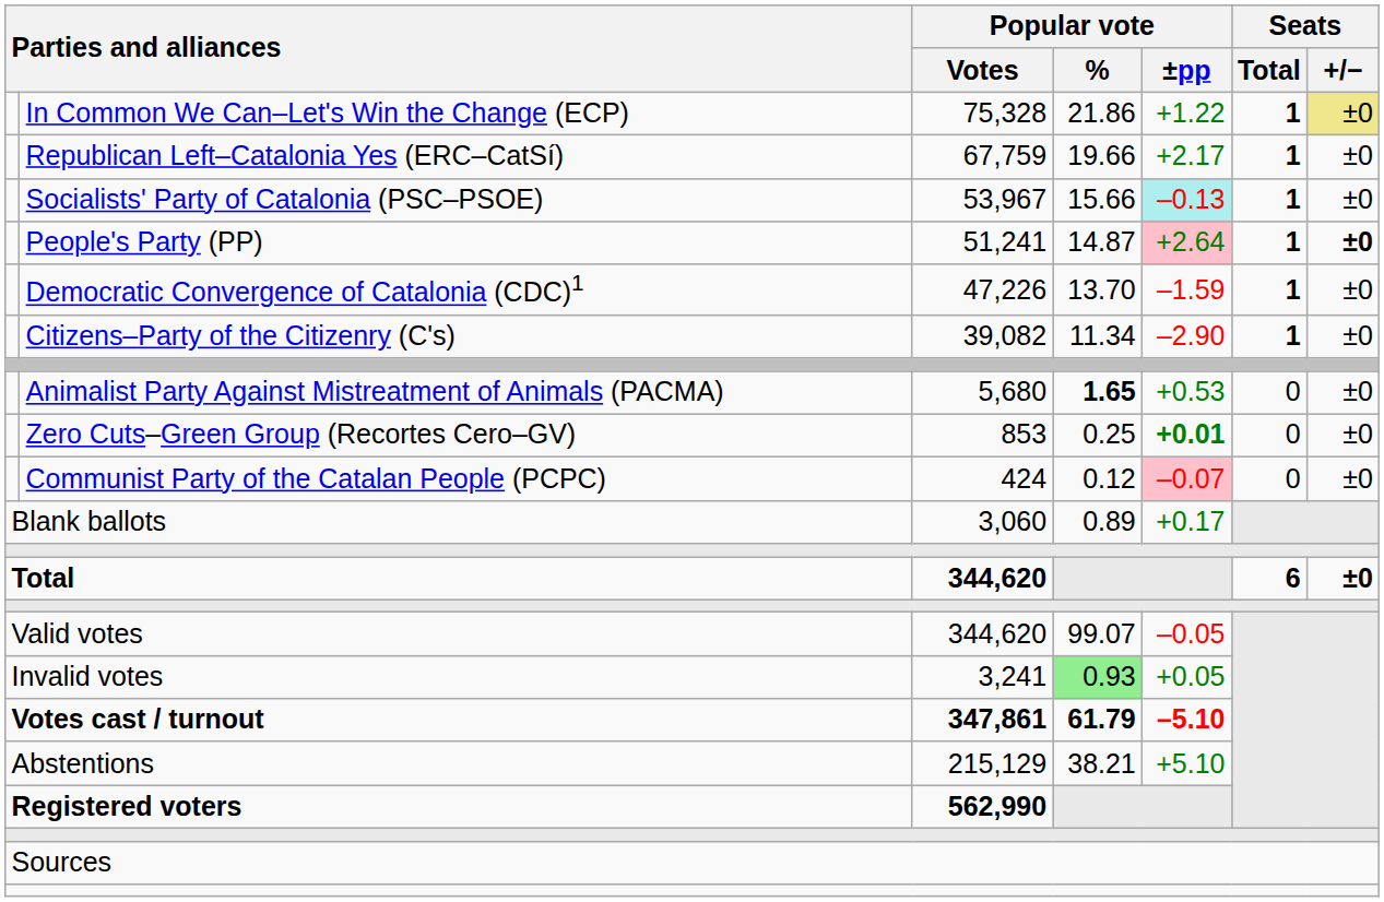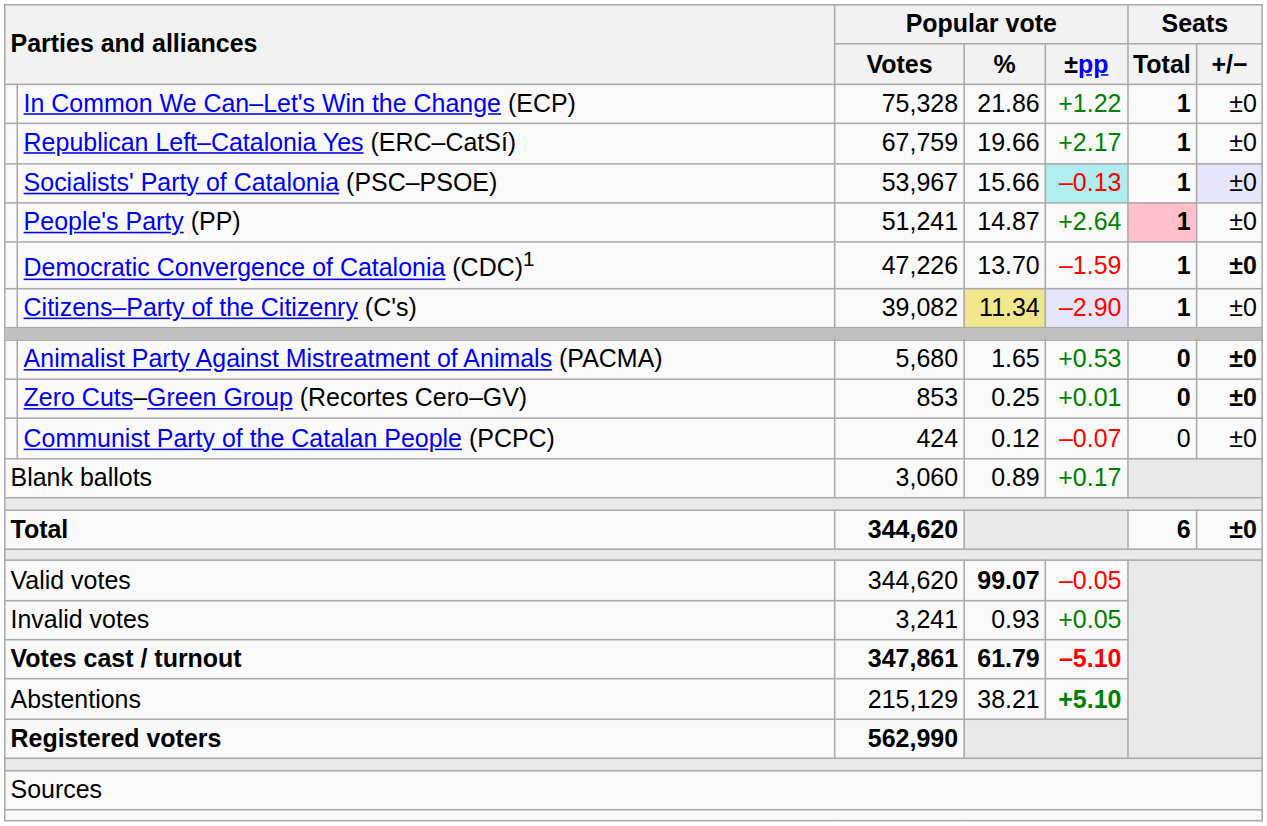In Common We Can–Let's Win the Change (ECP) | Seats / +/−: khaki background -> no background
Socialists' Party of Catalonia (PSC–PSOE) | Seats / +/−: no background -> lavender background
People's Party (PP) | Popular vote / ±pp: pink background -> no background
People's Party (PP) | Seats / Total: no background -> pink background
People's Party (PP) | Seats / +/−: bold -> normal
Democratic Convergence of Catalonia (CDC)1 | Seats / +/−: normal -> bold
Citizens–Party of the Citizenry (C's) | Popular vote / %: no background -> khaki background
Citizens–Party of the Citizenry (C's) | Popular vote / ±pp: no background -> lavender background
Animalist Party Against Mistreatment of Animals (PACMA) | Popular vote / %: bold -> normal
Animalist Party Against Mistreatment of Animals (PACMA) | Seats / Total: normal -> bold
Animalist Party Against Mistreatment of Animals (PACMA) | Seats / +/−: normal -> bold
Zero Cuts–Green Group (Recortes Cero–GV) | Popular vote / ±pp: bold -> normal
Zero Cuts–Green Group (Recortes Cero–GV) | Seats / Total: normal -> bold
Zero Cuts–Green Group (Recortes Cero–GV) | Seats / +/−: normal -> bold
Communist Party of the Catalan People (PCPC) | Popular vote / ±pp: pink background -> no background
Valid votes | Popular vote / %: normal -> bold
Invalid votes | Popular vote / %: lightgreen background -> no background
Abstentions | Popular vote / ±pp: normal -> bold
